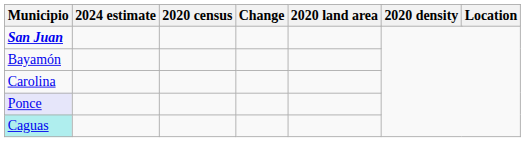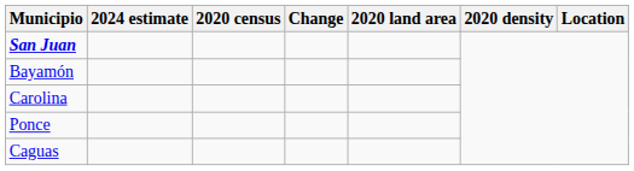Ponce | Municipio: lavender background -> no background
Caguas | Municipio: paleturquoise background -> no background
